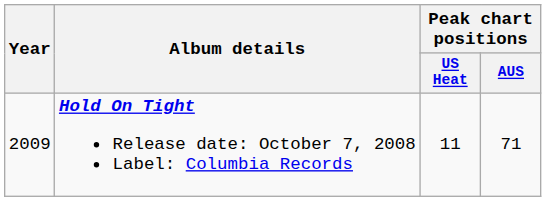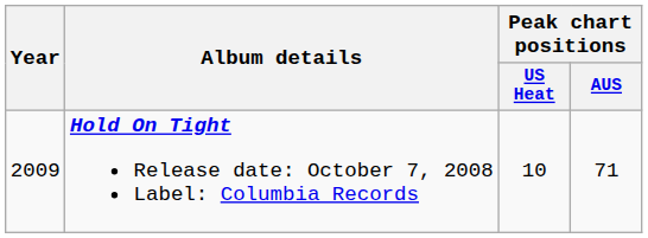row 3 | Peak chart positions / US Heat: 11 -> 10
